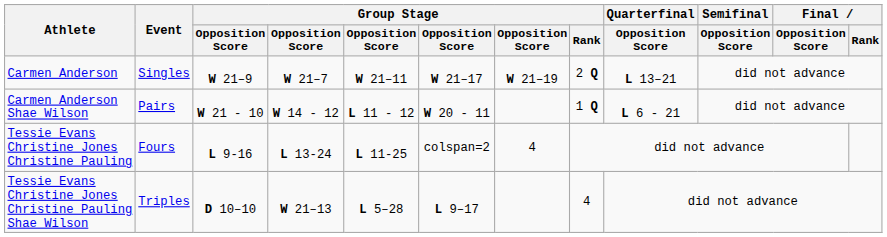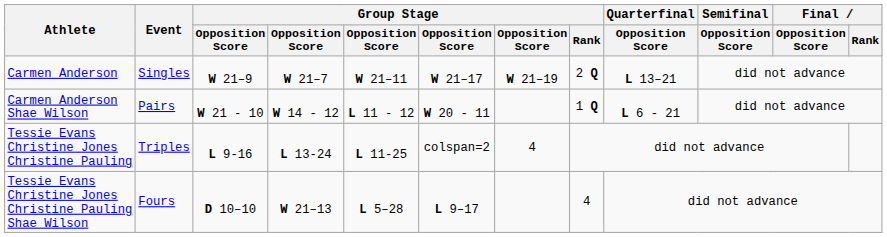Tessie Evans Christine Jones Christine Pauling | Event: Fours -> Triples
Tessie Evans Christine Jones Christine Pauling Shae Wilson | Event: Triples -> Fours
